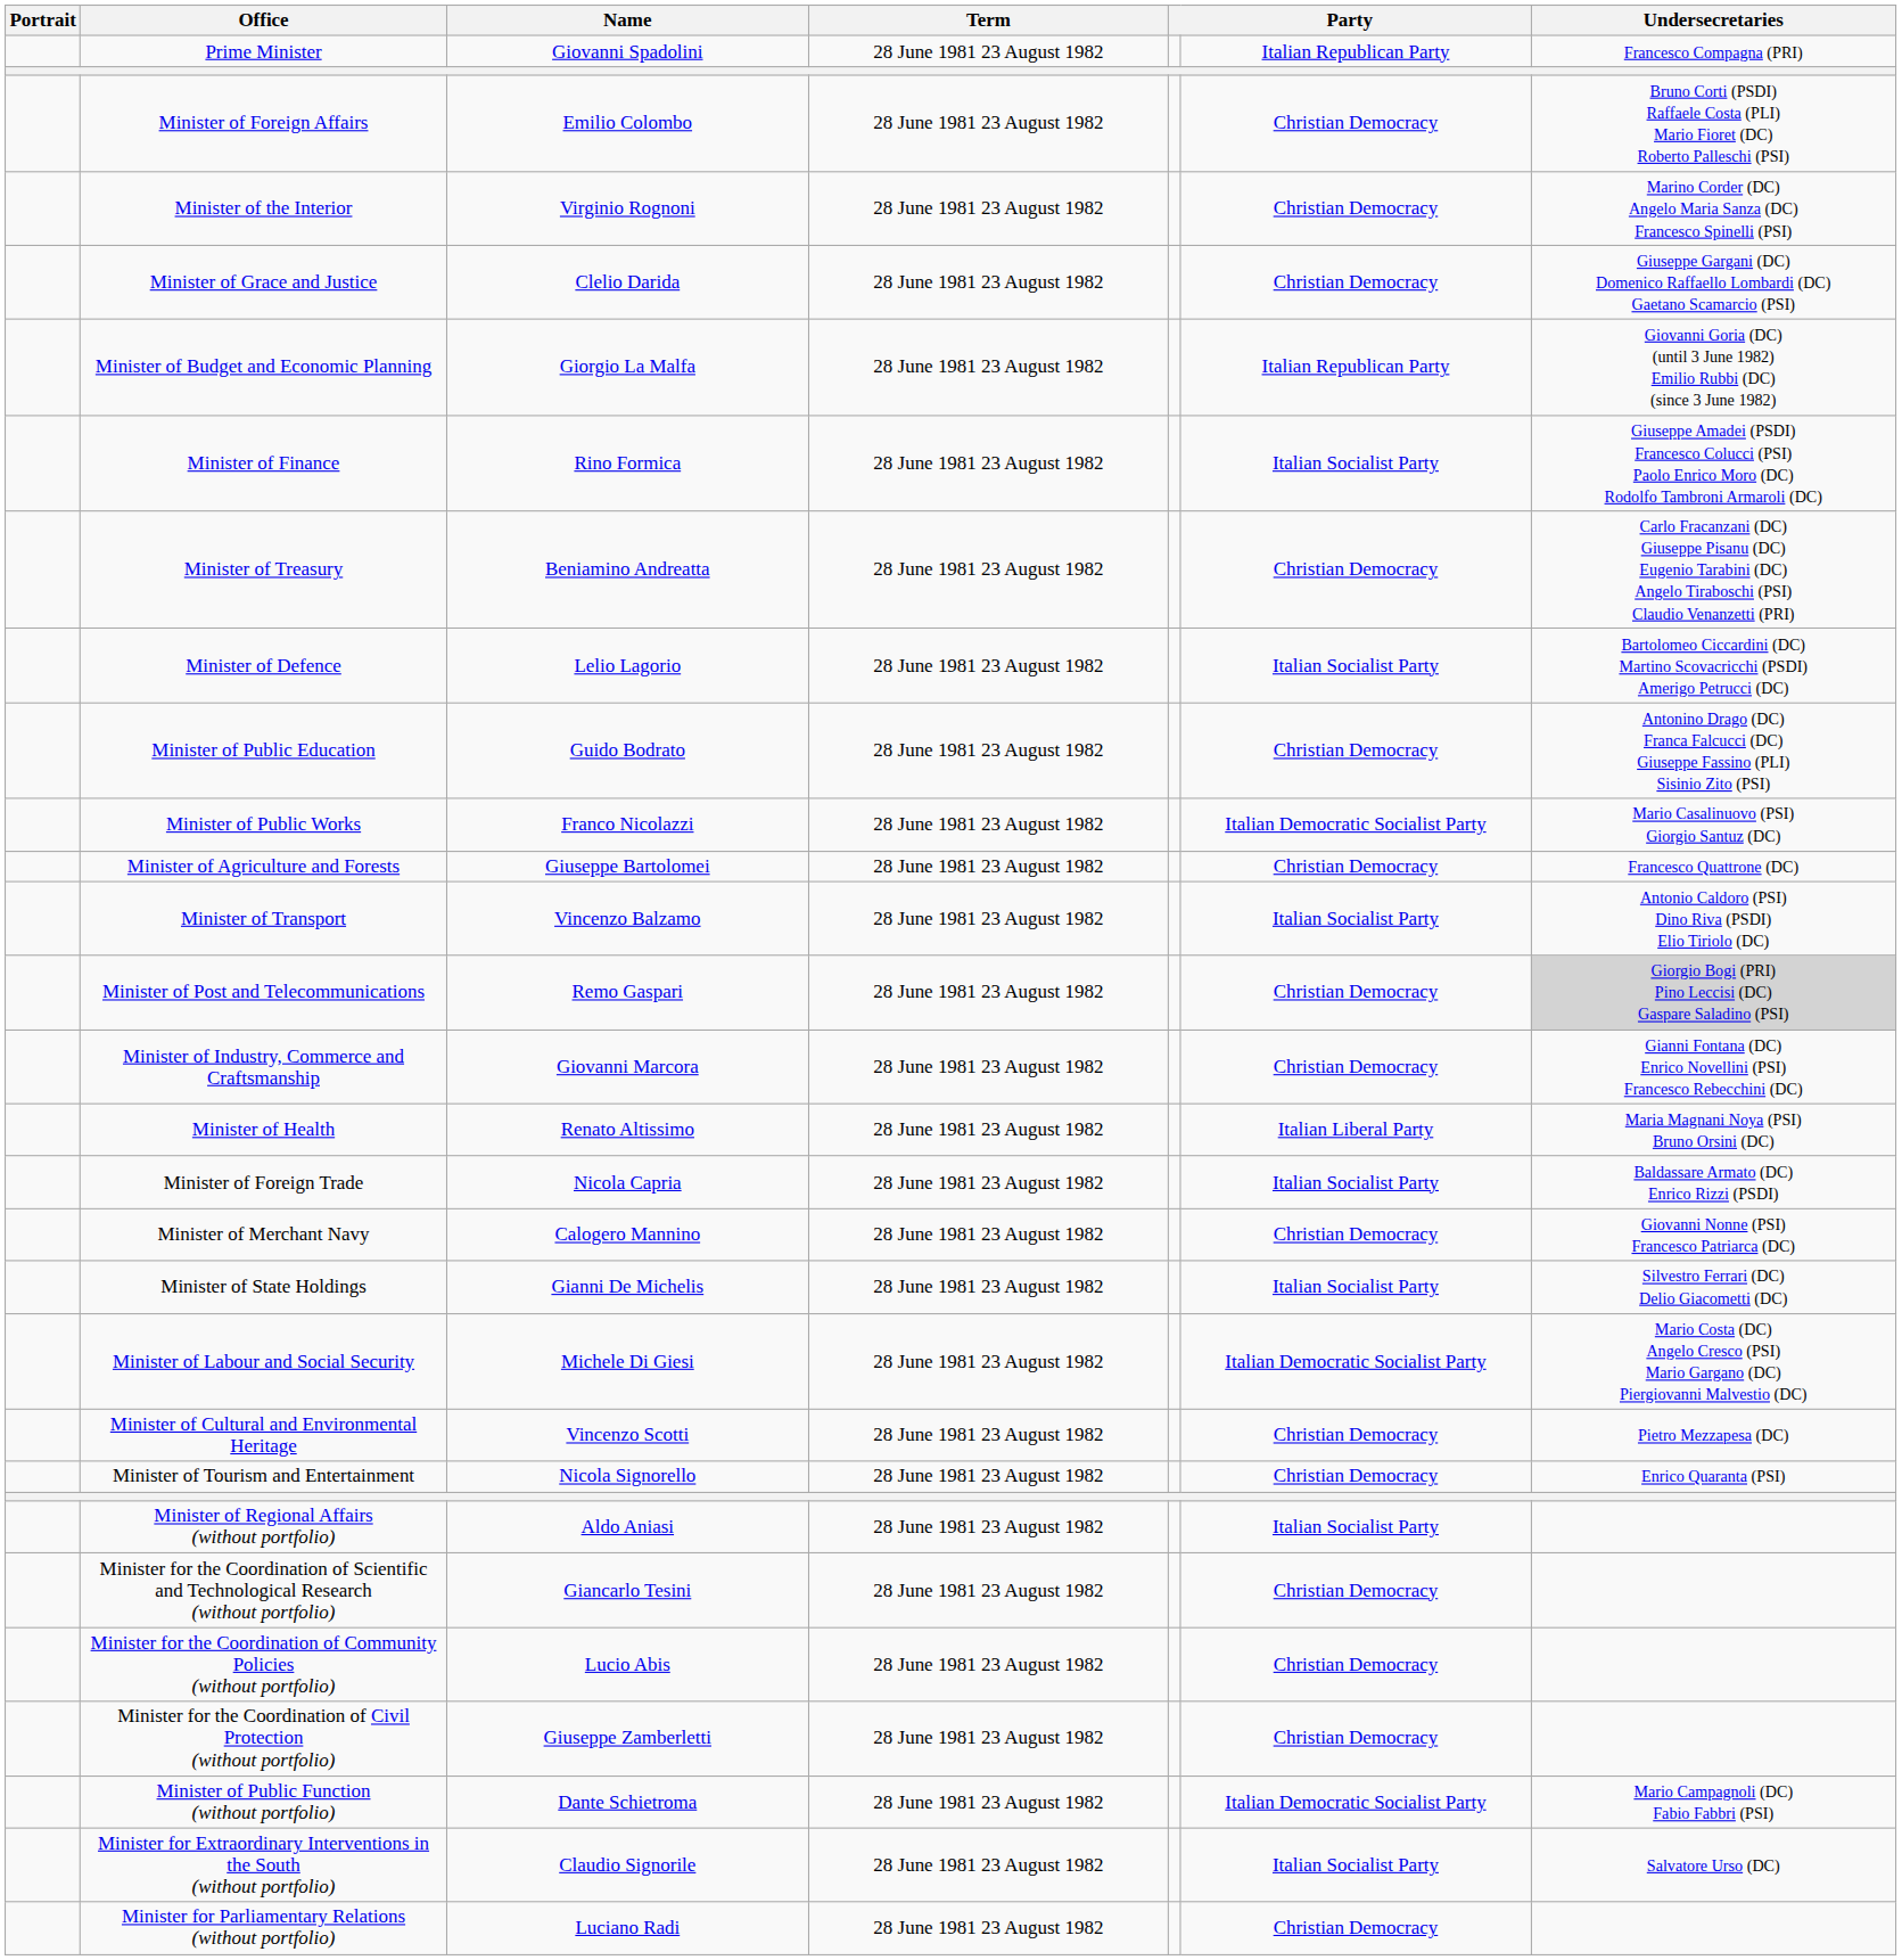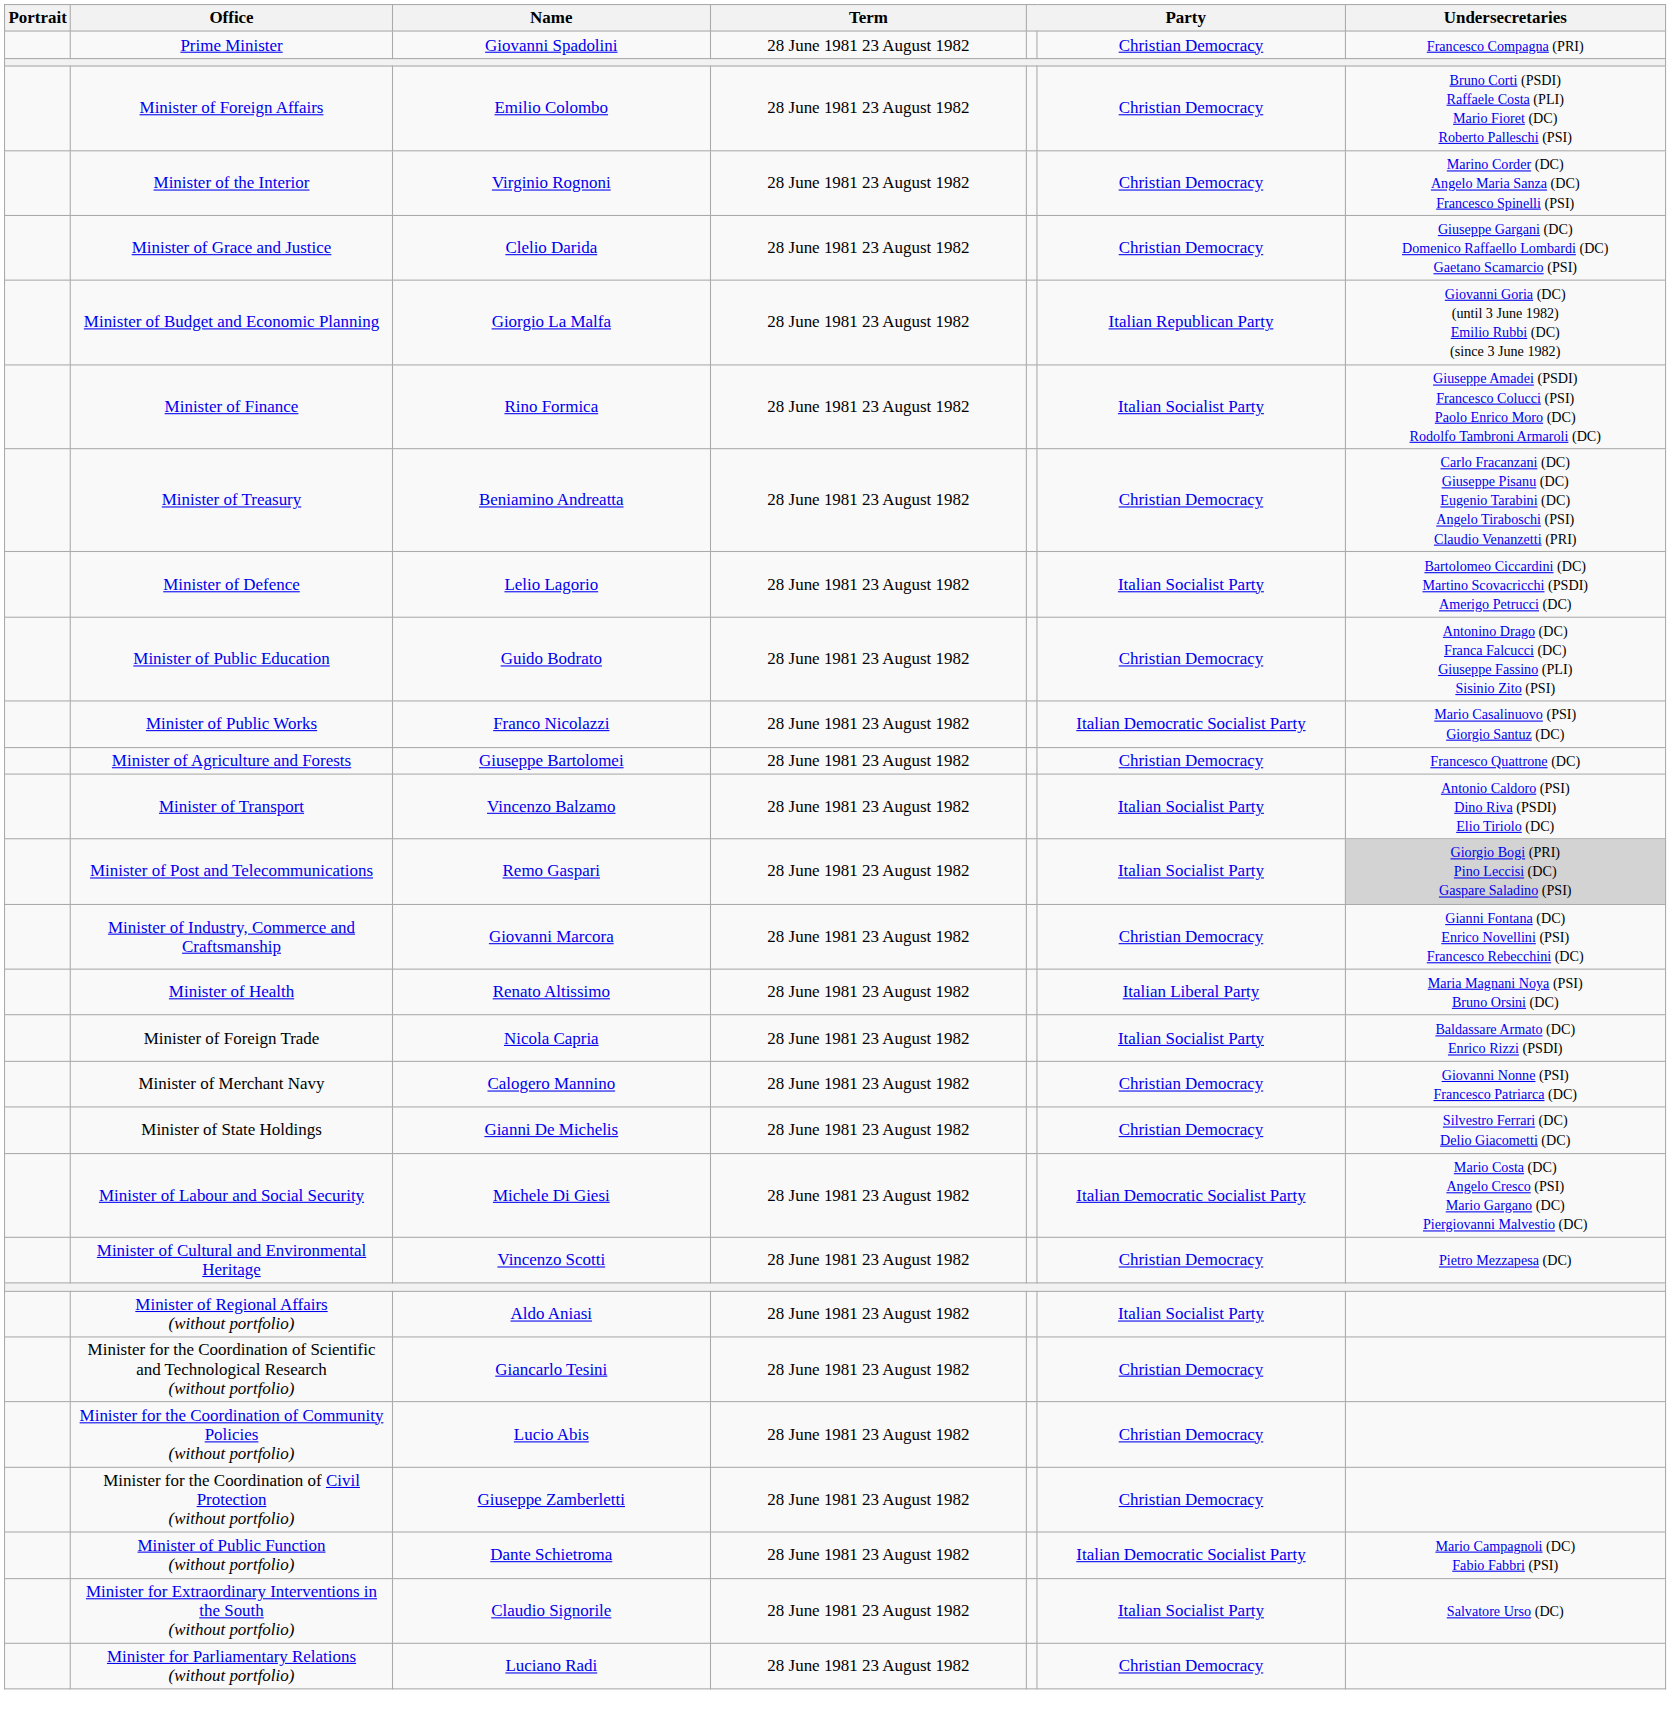Prime Minister | column 6: Italian Republican Party -> Christian Democracy
Minister of Post and Telecommunications | column 6: Christian Democracy -> Italian Socialist Party
Minister of State Holdings | column 6: Italian Socialist Party -> Christian Democracy
- row: Minister of Tourism and Entertainment | Nicola Signorello | 28 June 1981 23 August 1982 | Christian Democracy | Enrico Quaranta (PSI)
